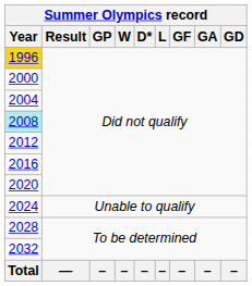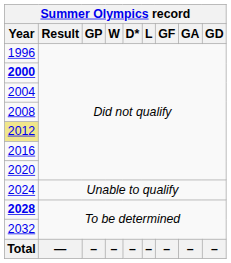1996 | Summer Olympics record / Year: gold background -> no background
2000 | Summer Olympics record / Year: normal -> bold
2008 | Summer Olympics record / Year: paleturquoise background -> no background
2012 | Summer Olympics record / Year: no background -> khaki background
2028 | Summer Olympics record / Year: normal -> bold
